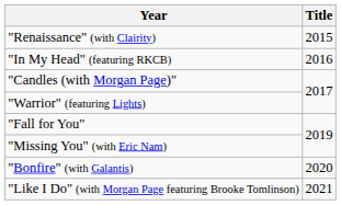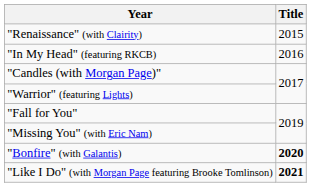"Bonfire" (with Galantis) | Title: normal -> bold
"Like I Do" (with Morgan Page featuring Brooke Tomlinson) | Title: normal -> bold
